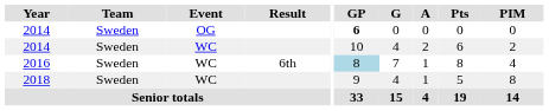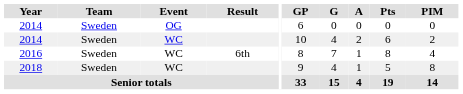2014 / OG | GP: bold -> normal
2016 | GP: lightblue background -> no background
